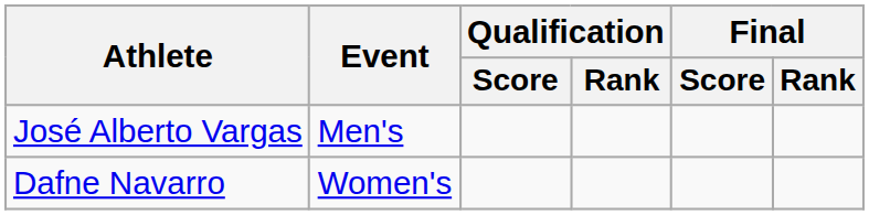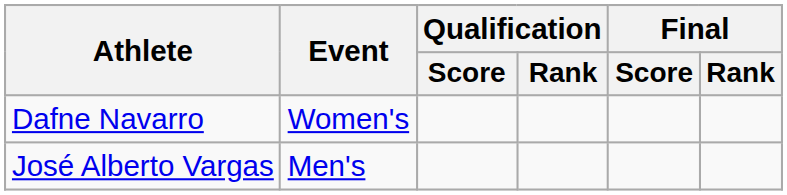rows swapped: José Alberto Vargas <-> Dafne Navarro
